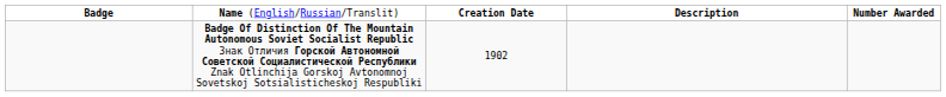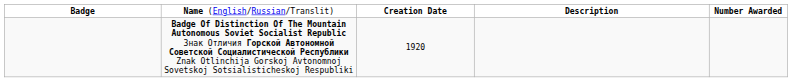row 2 | column 3: 1902 -> 1920
